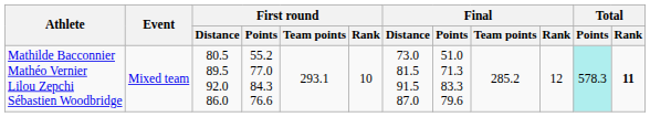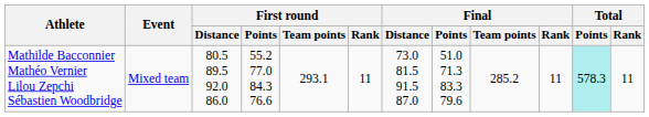row 3 | First round / Rank: 10 -> 11
row 3 | Final / Rank: 12 -> 11
row 3 | Total / Rank: bold -> normal
